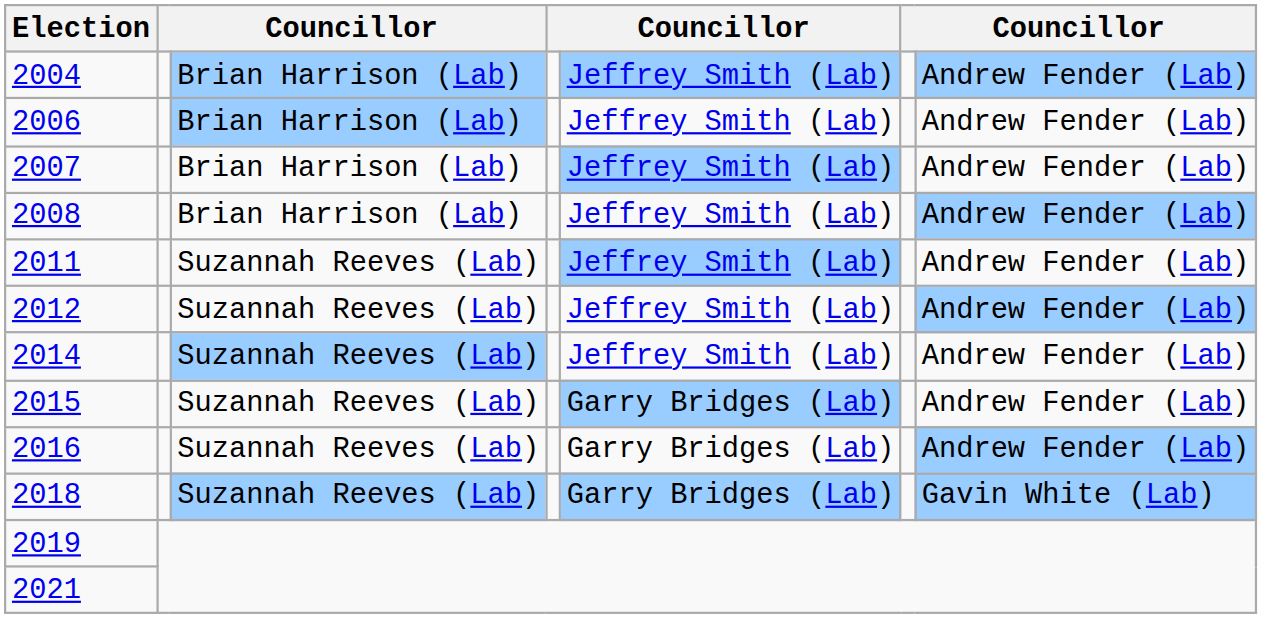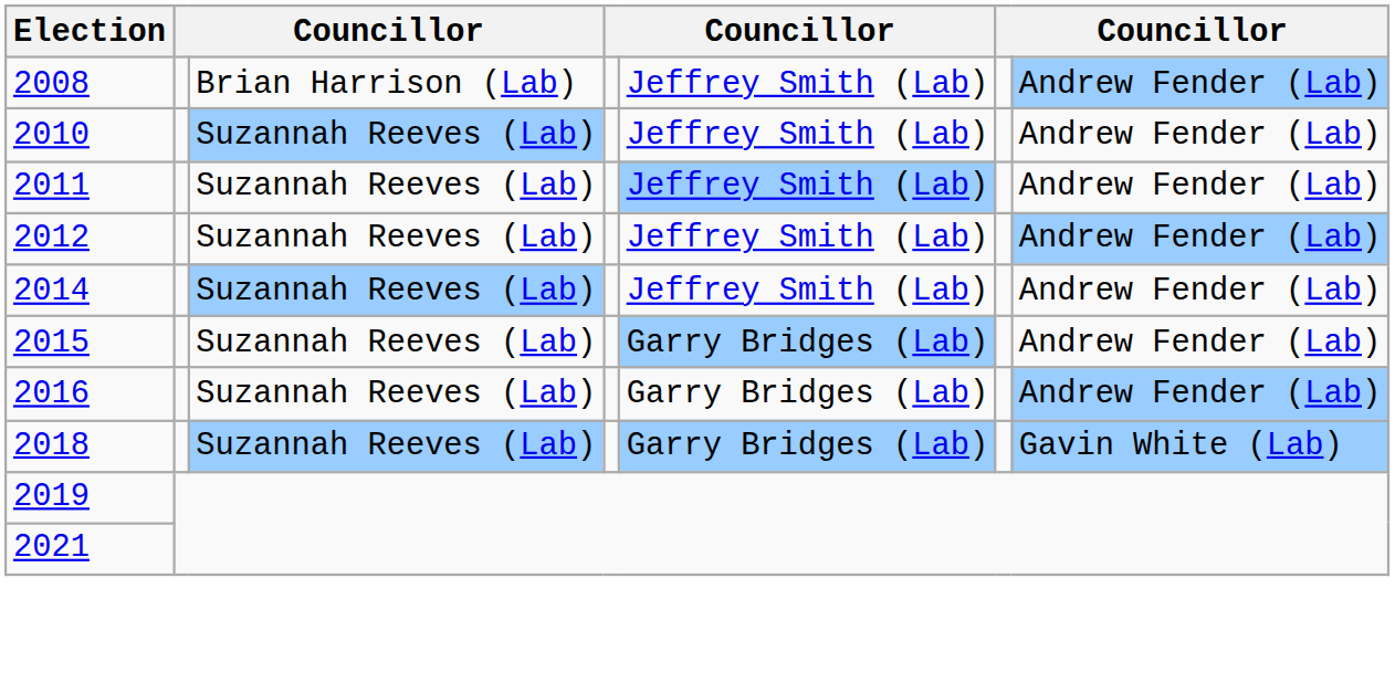- row: 2004 | Brian Harrison (Lab) | Jeffrey Smith (Lab) | Andrew Fender (Lab)
- row: 2006 | Brian Harrison (Lab) | Jeffrey Smith (Lab) | Andrew Fender (Lab)
- row: 2007 | Brian Harrison (Lab) | Jeffrey Smith (Lab) | Andrew Fender (Lab)
+ row: 2010 | Suzannah Reeves (Lab) | Jeffrey Smith (Lab) | Andrew Fender (Lab)
